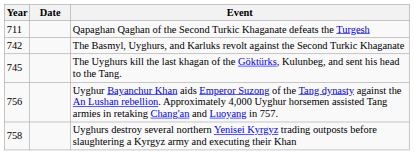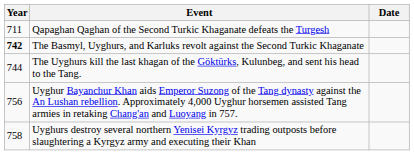columns swapped: Date <-> Event
row 3 | Year: normal -> bold
row 4 | Year: 745 -> 744
